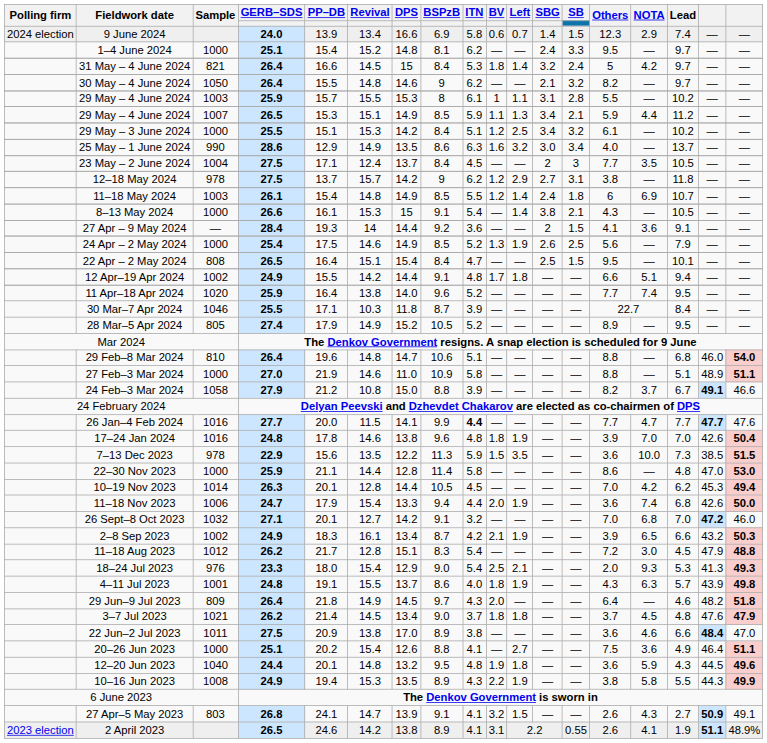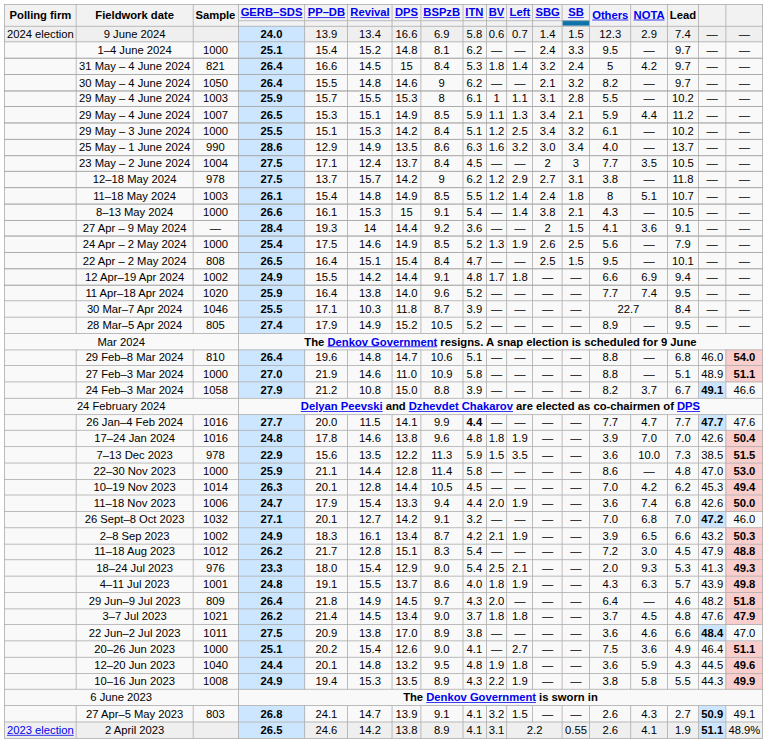11–18 May 2024 | Others: 6 -> 8
11–18 May 2024 | NOTA: 6.9 -> 5.1
12 Apr–19 Apr 2024 | NOTA: 5.1 -> 6.9
20–26 Jun 2023 | BSPzB: 8.8 -> 9.0
